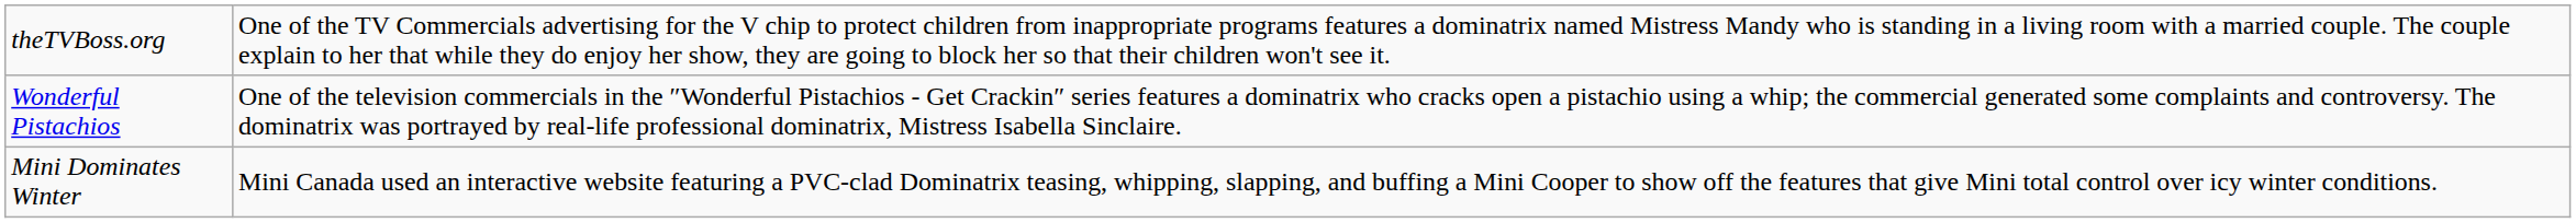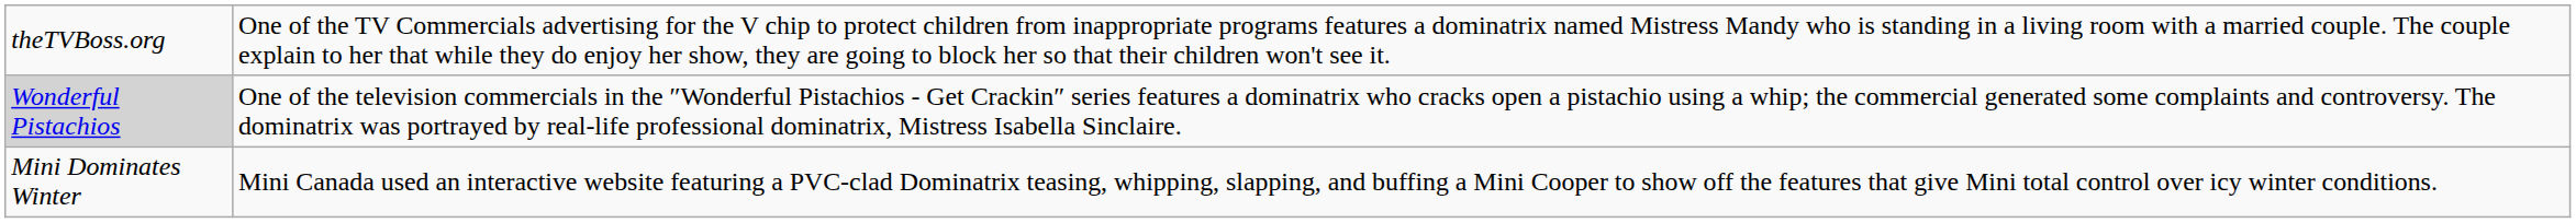Wonderful Pistachios | column 1: no background -> lightgrey background
